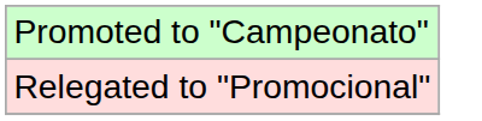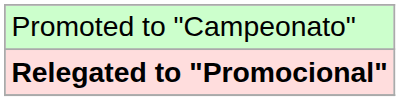row 2 | column 1: normal -> bold
